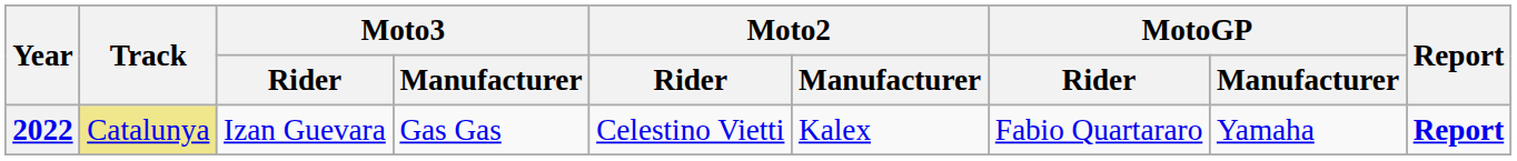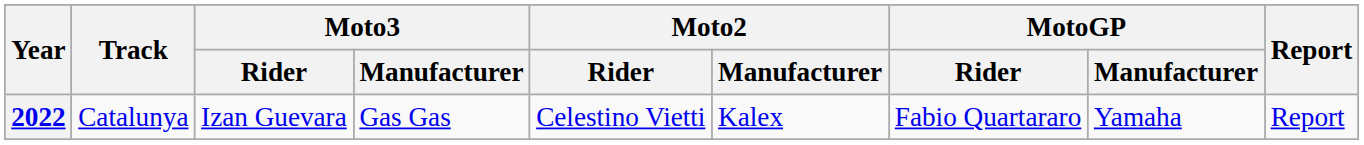2022 | Track: khaki background -> no background
2022 | Report: bold -> normal
